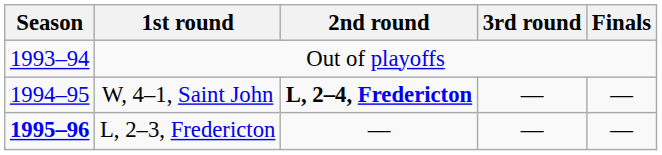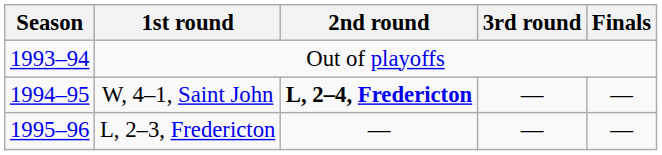L, 2–3, Fredericton | Season: bold -> normal
